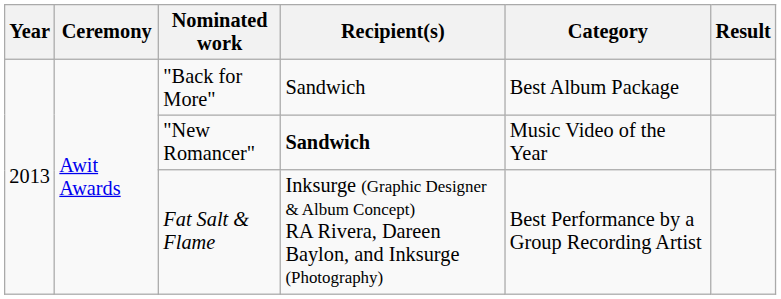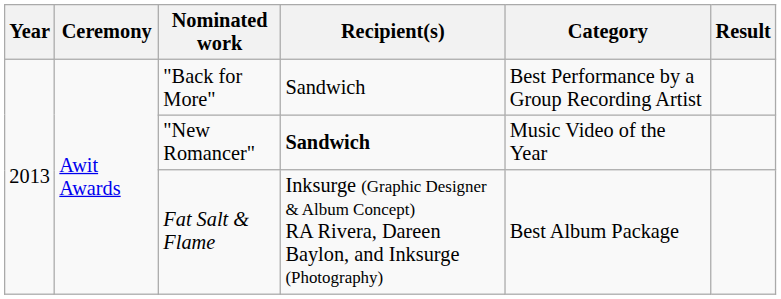"Back for More" | Category: Best Album Package -> Best Performance by a Group Recording Artist
Fat Salt & Flame | Category: Best Performance by a Group Recording Artist -> Best Album Package
